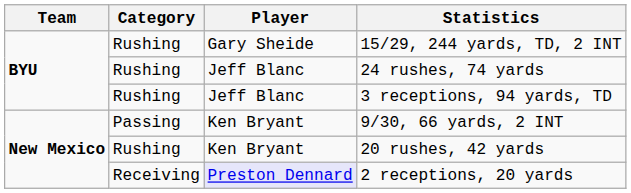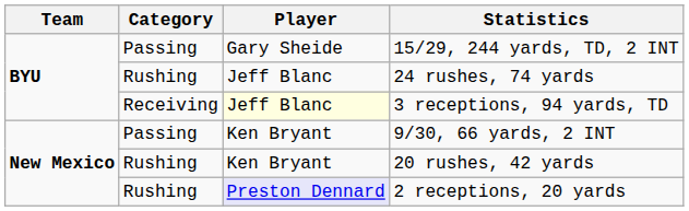15/29, 244 yards, TD, 2 INT | Category: Rushing -> Passing
3 receptions, 94 yards, TD | Category: Rushing -> Receiving
3 receptions, 94 yards, TD | Player: no background -> lightyellow background
2 receptions, 20 yards | Category: Receiving -> Rushing
